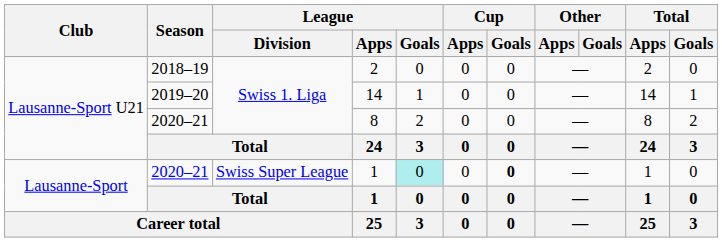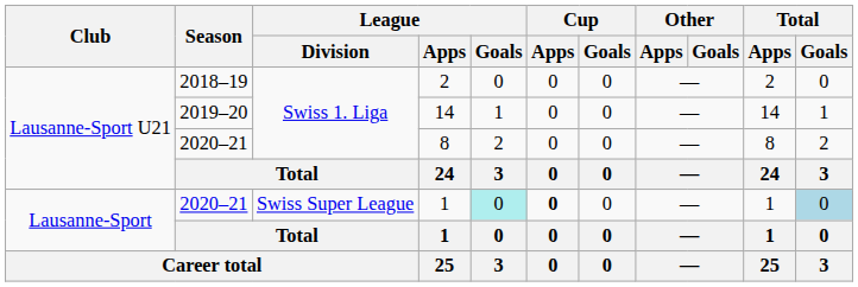2020–21 / 1 | Cup / Apps: normal -> bold
2020–21 / 1 | Cup / Goals: bold -> normal
2020–21 / 1 | Total / Goals: no background -> lightblue background
